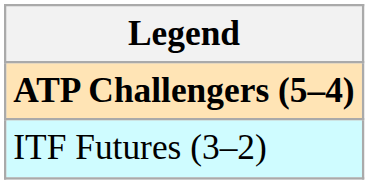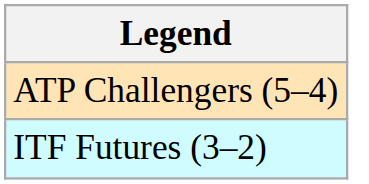row 2 | column 1: bold -> normal
